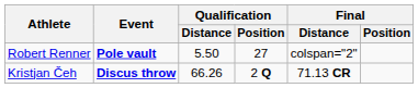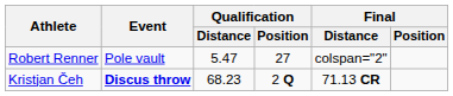Robert Renner | Event: bold -> normal
Robert Renner | Qualification / Distance: 5.50 -> 5.47
Kristjan Čeh | Qualification / Distance: 66.26 -> 68.23
